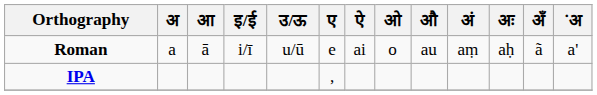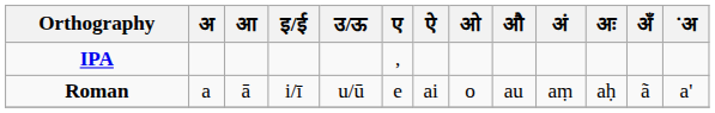rows swapped: Roman <-> IPA
